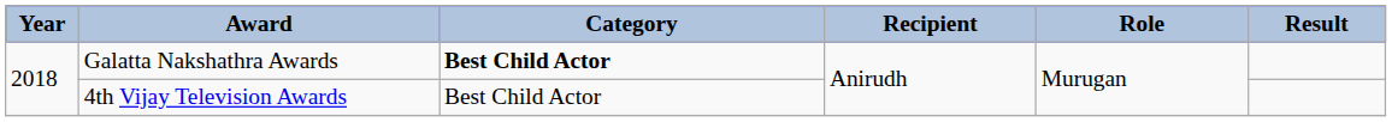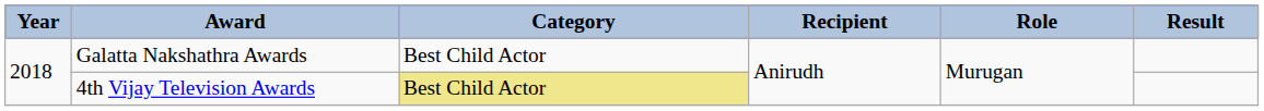Galatta Nakshathra Awards | Category: bold -> normal
4th Vijay Television Awards | Category: no background -> khaki background
